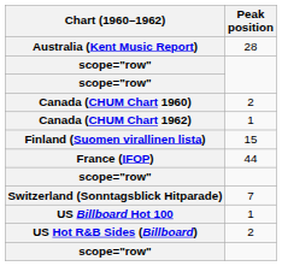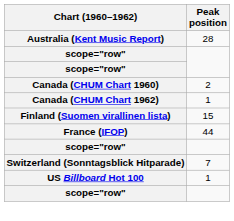- row: US Hot R&B Sides (Billboard) | 2
